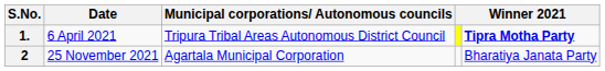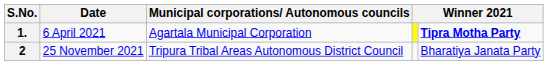1. | Municipal corporations/ Autonomous councils: Tripura Tribal Areas Autonomous District Council -> Agartala Municipal Corporation
2 | Municipal corporations/ Autonomous councils: Agartala Municipal Corporation -> Tripura Tribal Areas Autonomous District Council
